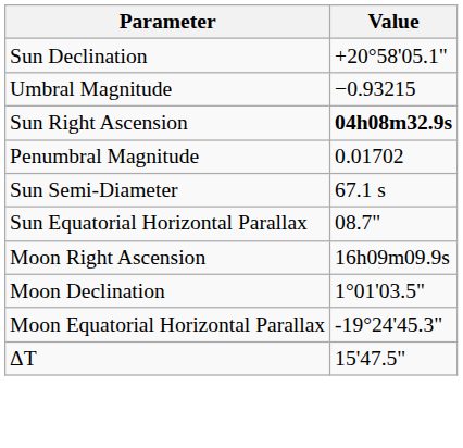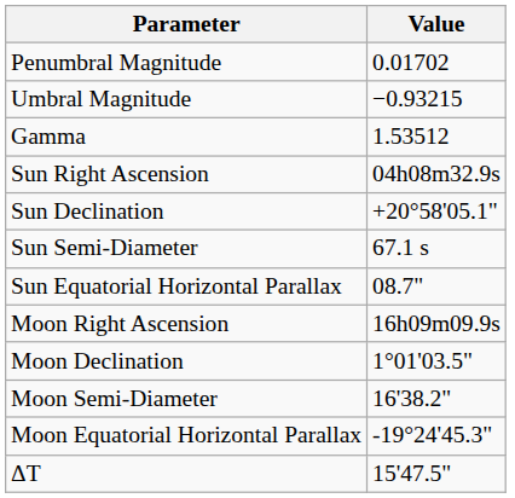rows swapped: Penumbral Magnitude <-> Sun Declination
+ row: Gamma | 1.53512
Sun Right Ascension | Value: bold -> normal
+ row: Moon Semi-Diameter | 16'38.2"
